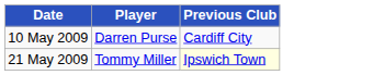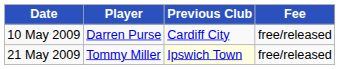+ column: Fee | free/released | free/released
